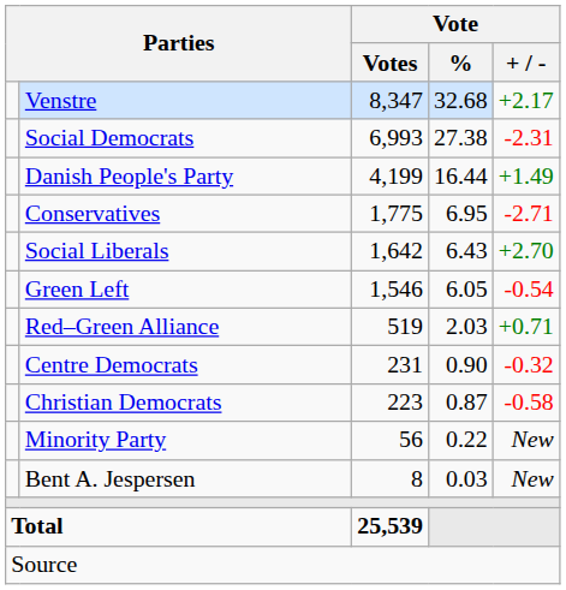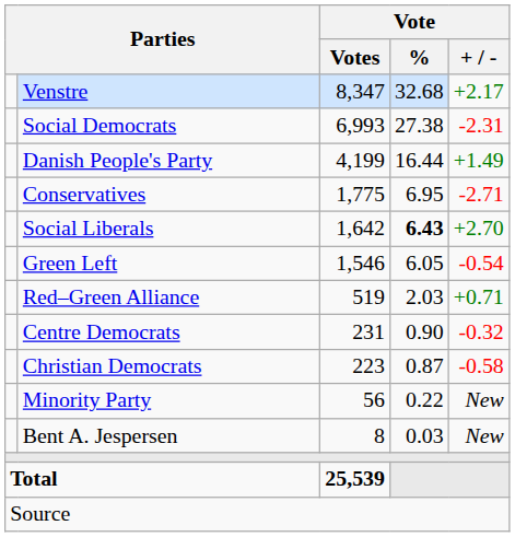Social Liberals | Vote / %: normal -> bold
